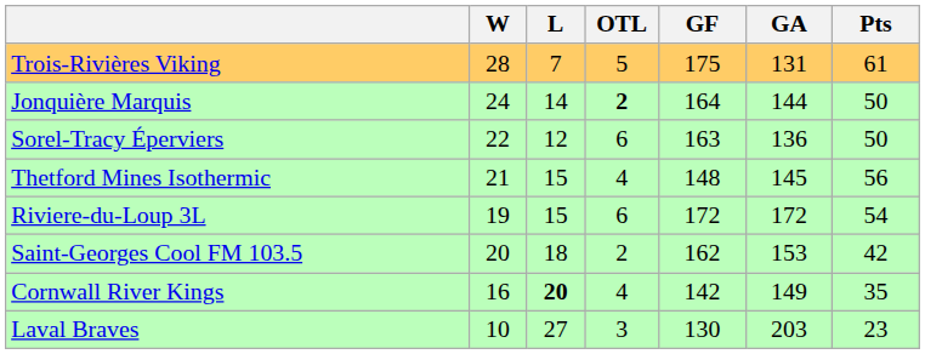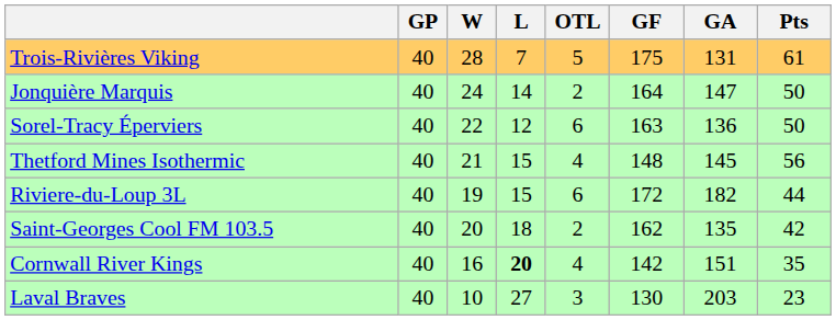+ column: GP | 40 | 40 | 40 | 40 | 40 | 40 | 40 | 40
Jonquière Marquis | OTL: bold -> normal
Jonquière Marquis | GA: 144 -> 147
Riviere-du-Loup 3L | GA: 172 -> 182
Riviere-du-Loup 3L | Pts: 54 -> 44
Saint-Georges Cool FM 103.5 | GA: 153 -> 135
Cornwall River Kings | GA: 149 -> 151
